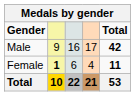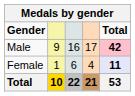Male | Total: no background -> pink background
Female | column 2: bold -> normal
Female | Total: no background -> lavender background
